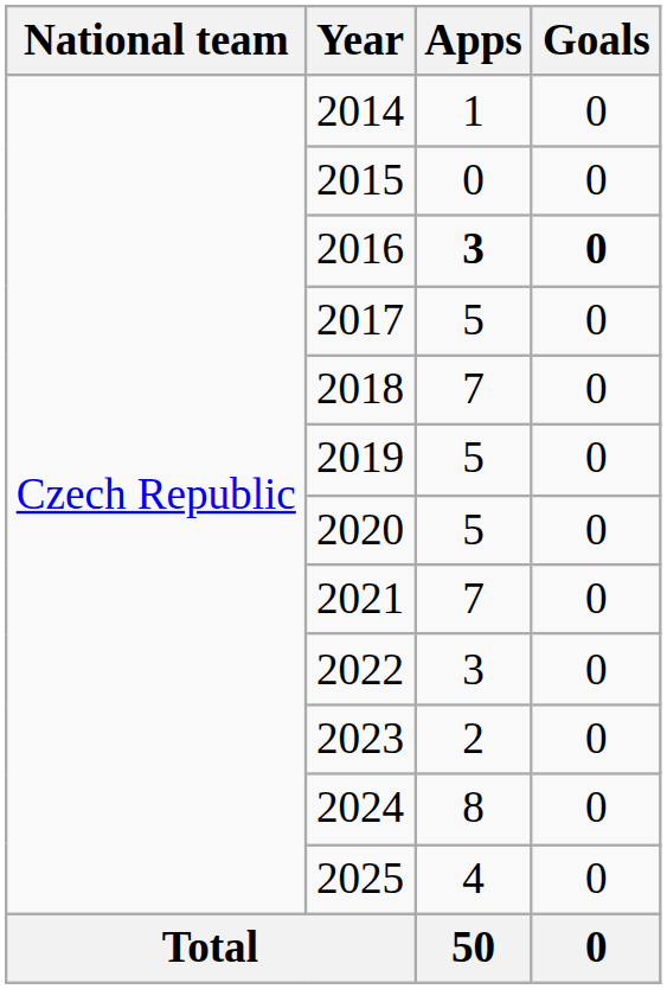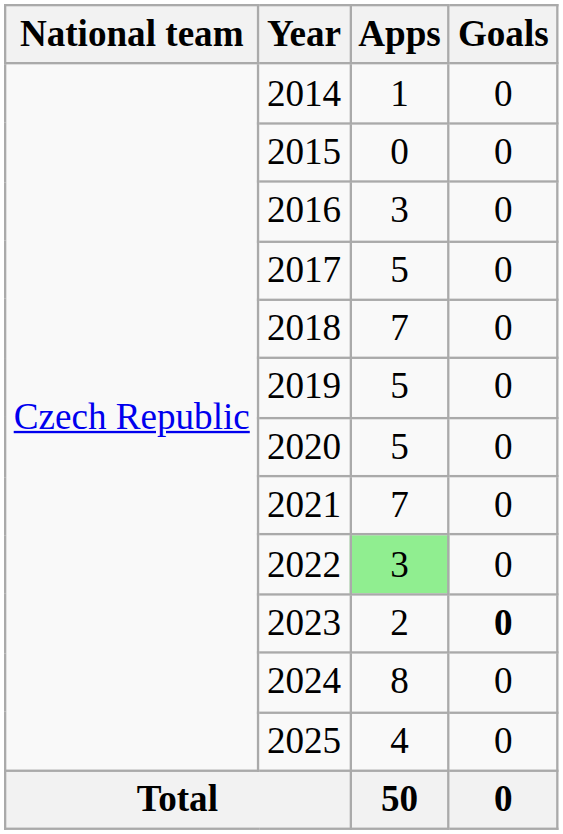2016 | Apps: bold -> normal
2016 | Goals: bold -> normal
2022 | Apps: no background -> lightgreen background
2023 | Goals: normal -> bold
